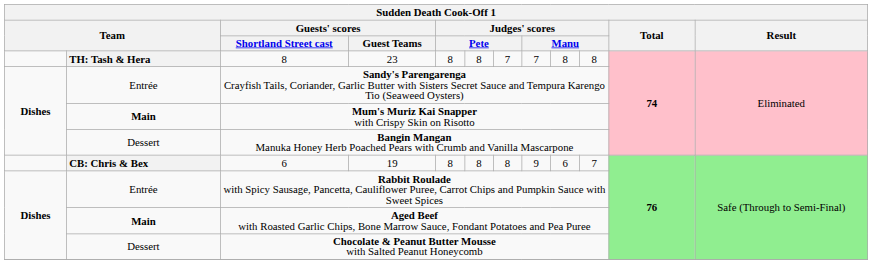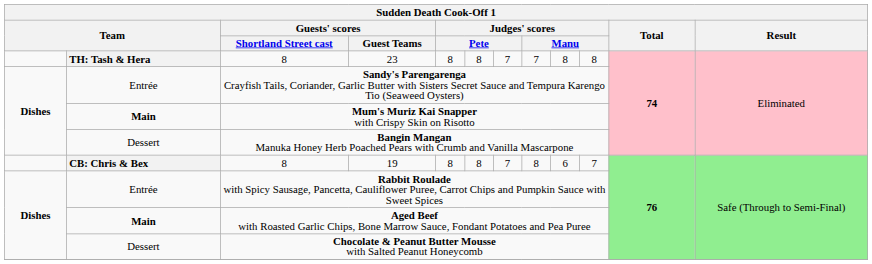19 | Guests' scores / Shortland Street cast: 6 -> 8
19 | column 7: 8 -> 7
19 | column 8: 9 -> 8
